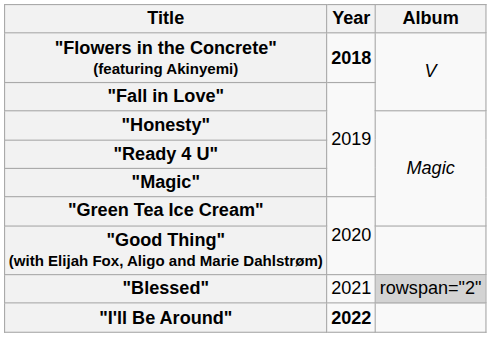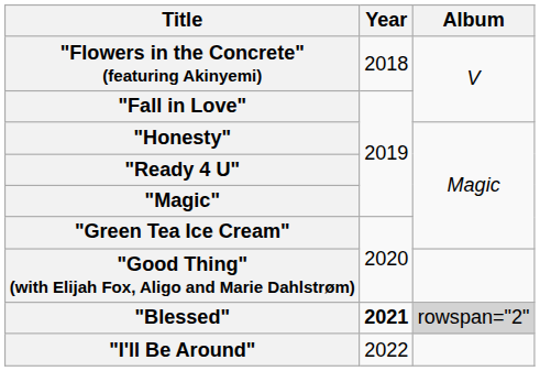"Flowers in the Concrete" (featuring Akinyemi) | Year: bold -> normal
"Blessed" | Year: normal -> bold
"I'll Be Around" | Year: bold -> normal
